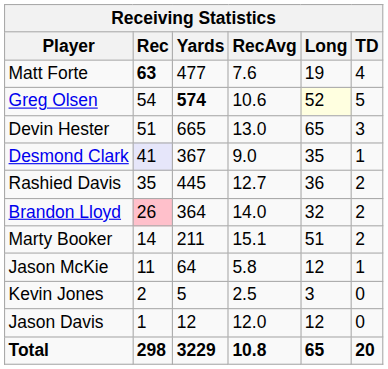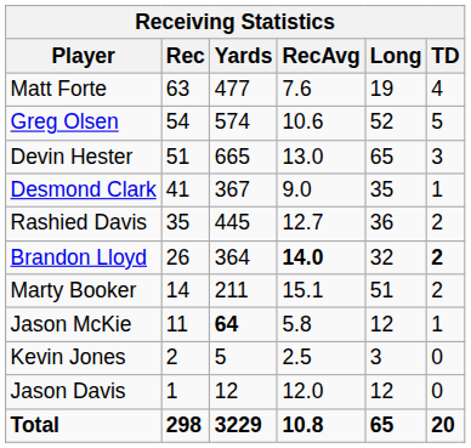Matt Forte | Rec: bold -> normal
Greg Olsen | Yards: bold -> normal
Greg Olsen | Long: lightyellow background -> no background
Desmond Clark | Rec: lavender background -> no background
Brandon Lloyd | Rec: pink background -> no background
Brandon Lloyd | RecAvg: normal -> bold
Brandon Lloyd | TD: normal -> bold
Jason McKie | Yards: normal -> bold
